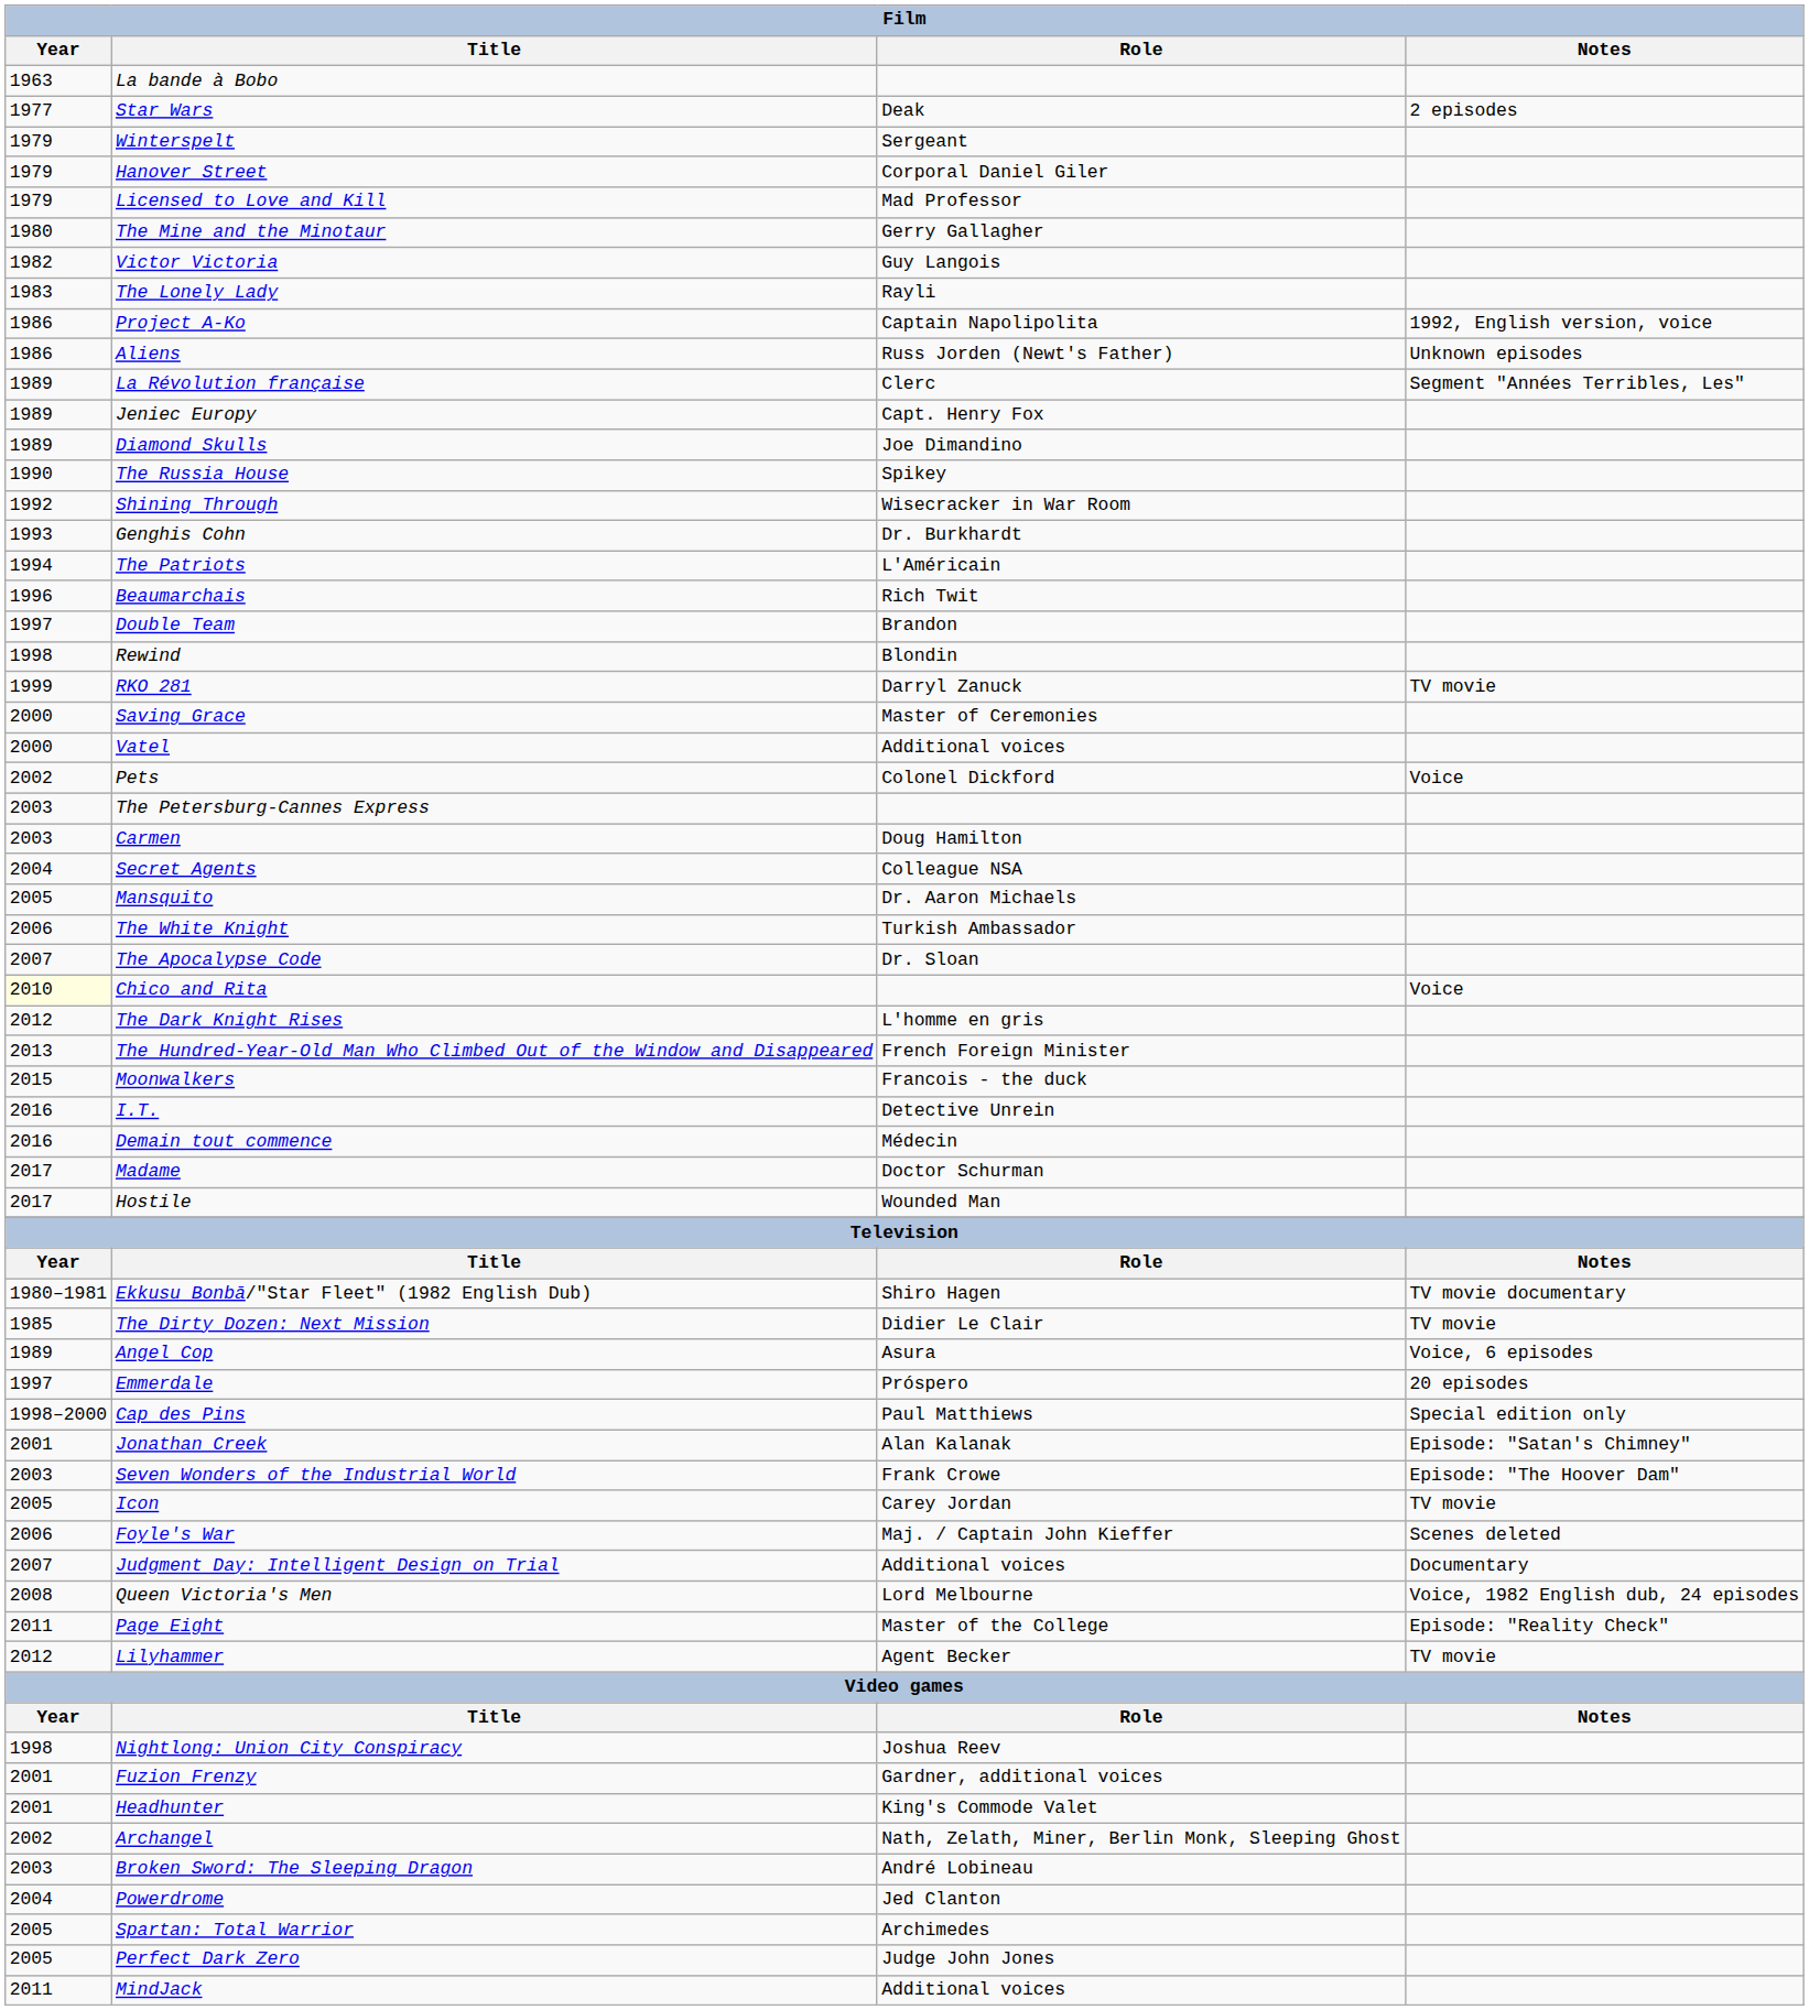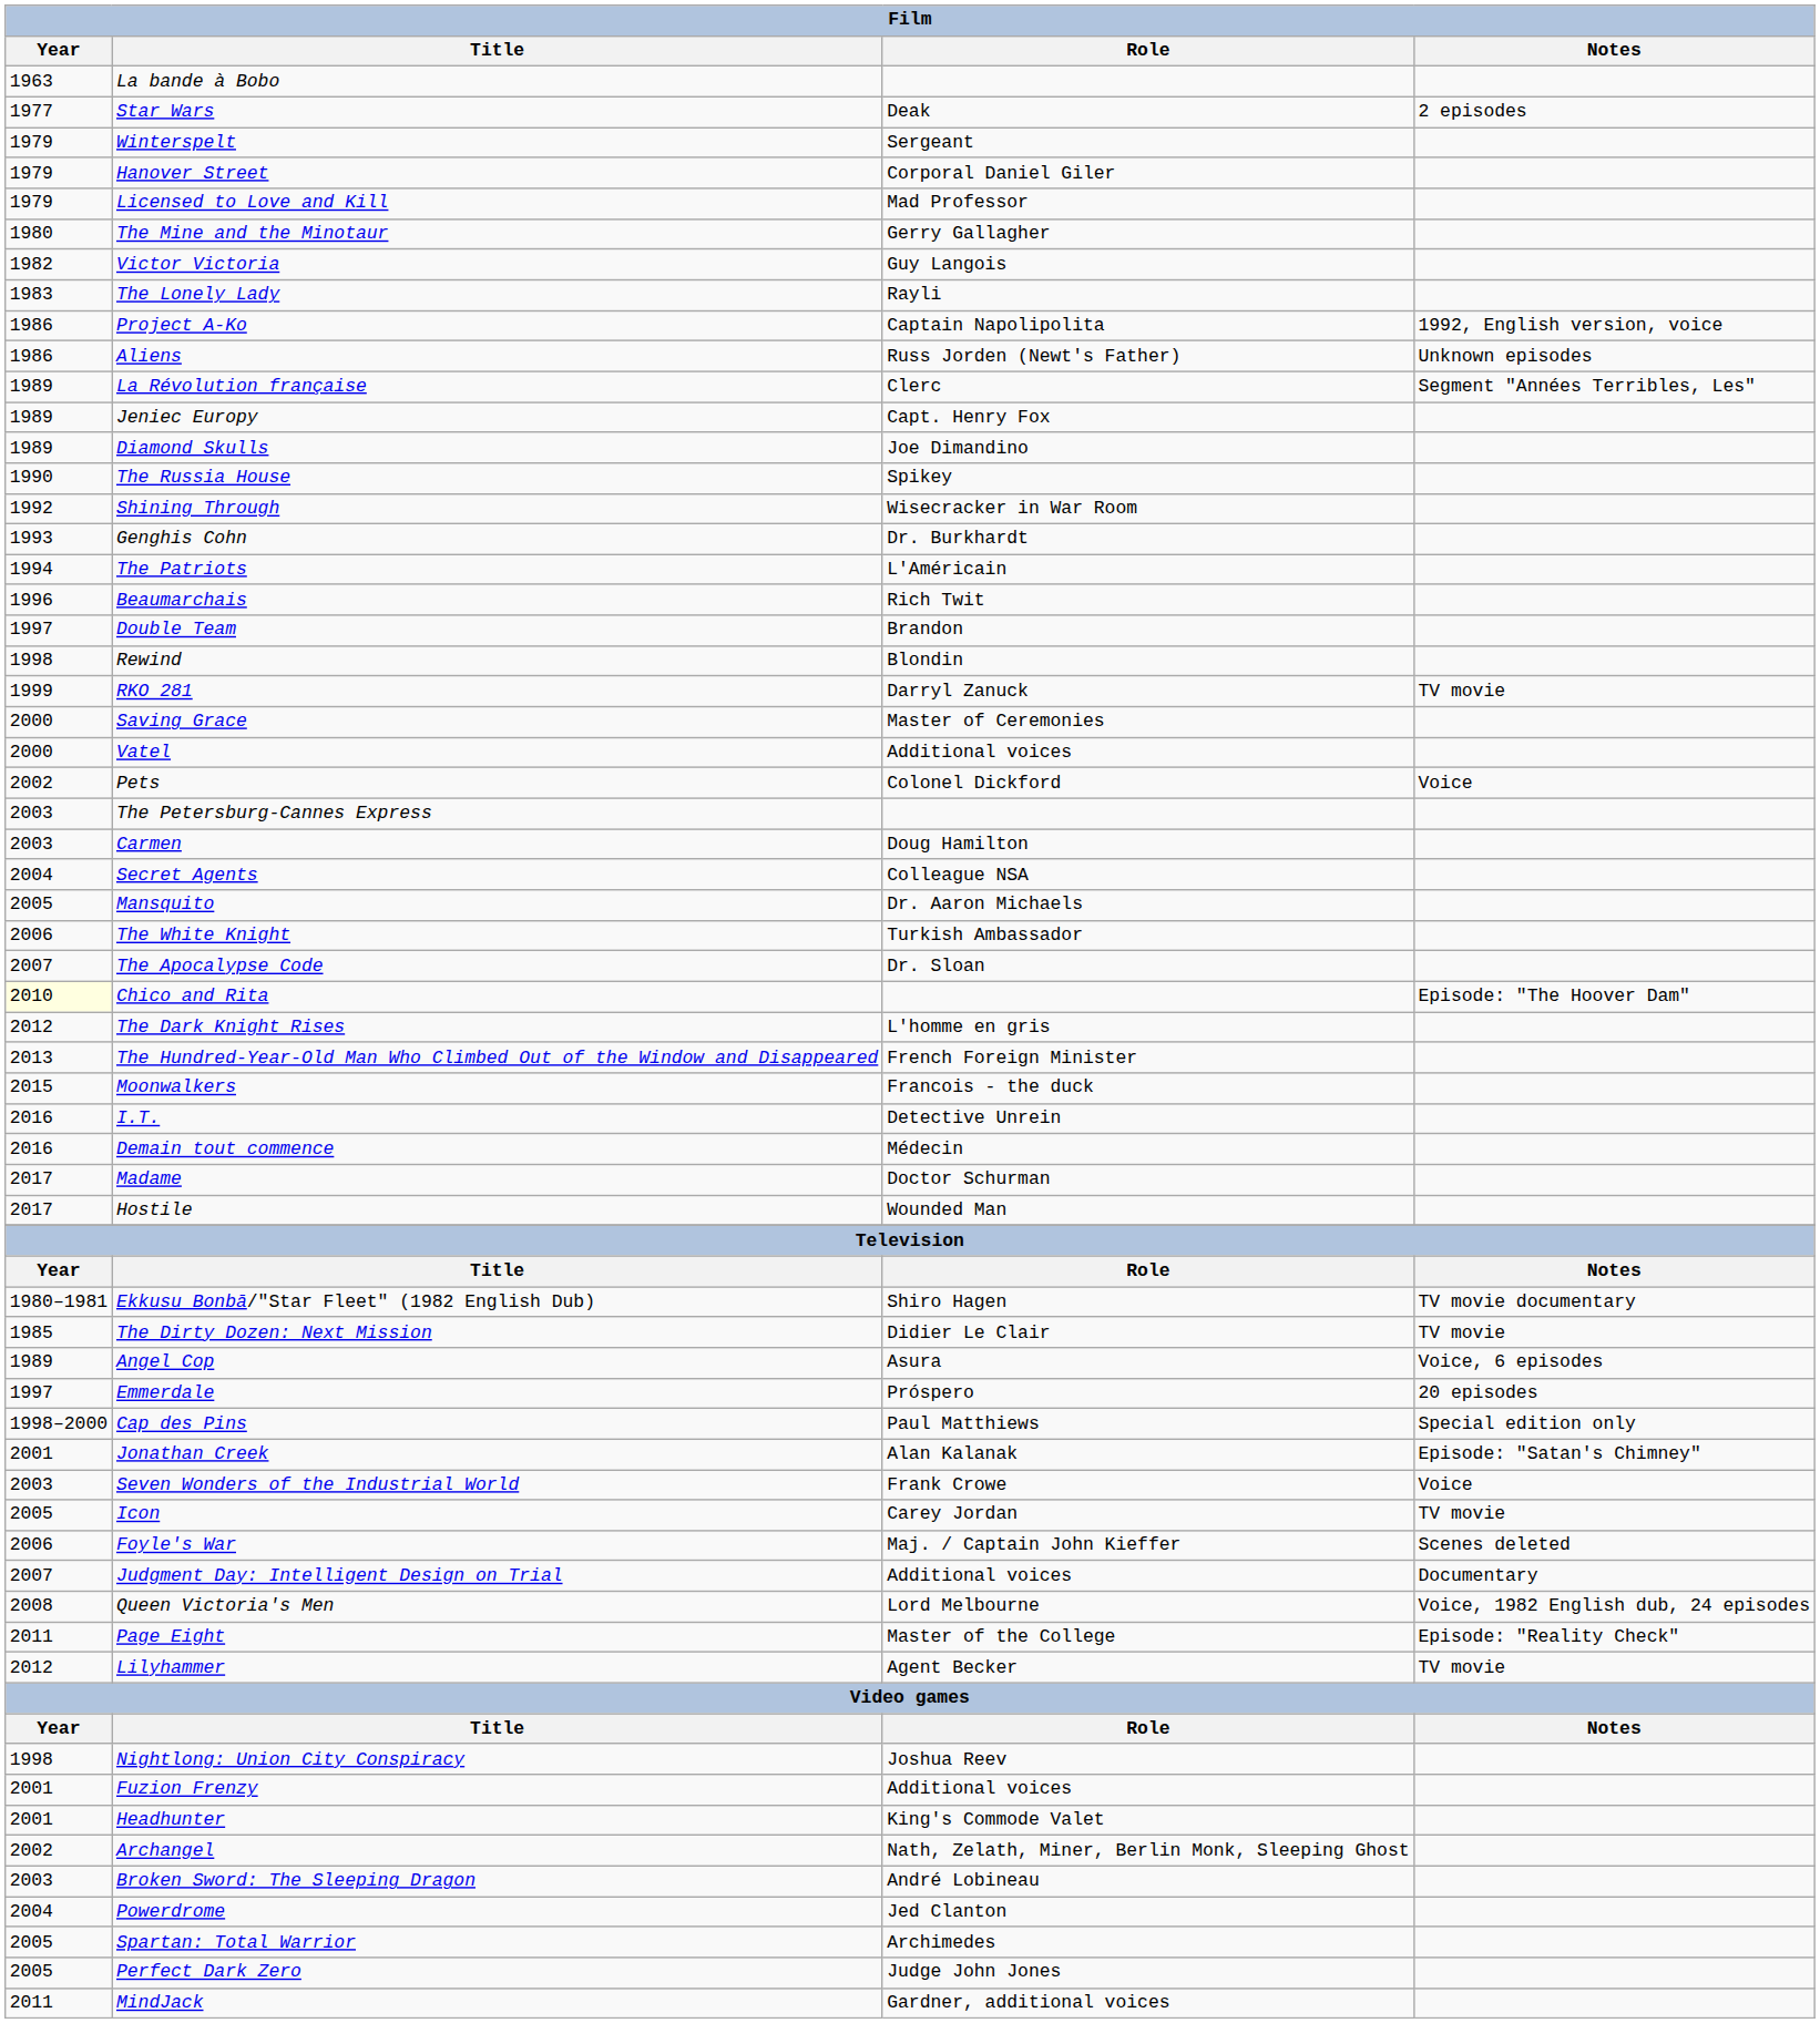Chico and Rita | Notes: Voice -> Episode: "The Hoover Dam"
Seven Wonders of the Industrial World | Notes: Episode: "The Hoover Dam" -> Voice
Fuzion Frenzy | Role: Gardner, additional voices -> Additional voices
MindJack | Role: Additional voices -> Gardner, additional voices
